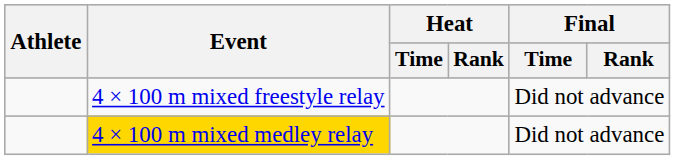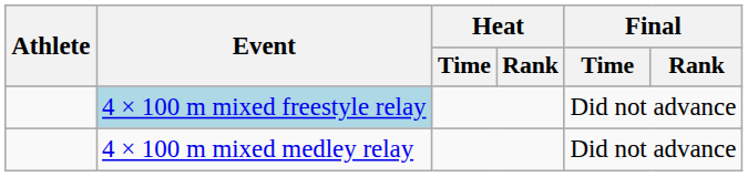4 × 100 m mixed freestyle relay | Event: no background -> lightblue background
4 × 100 m mixed medley relay | Event: gold background -> no background
